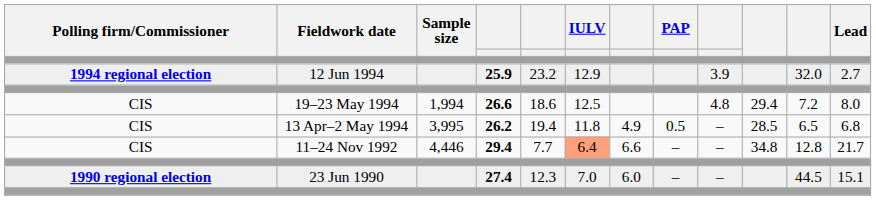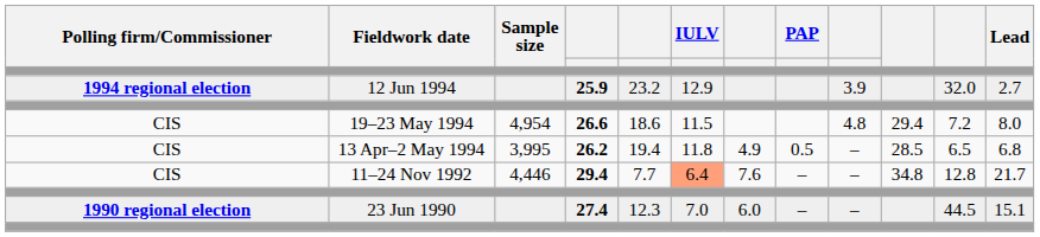19–23 May 1994 | Sample size: 1,994 -> 4,954
19–23 May 1994 | IULV: 12.5 -> 11.5
11–24 Nov 1992 | column 7: 6.6 -> 7.6
